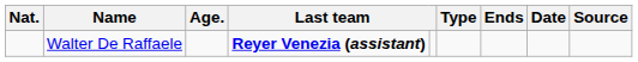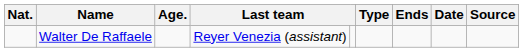Walter De Raffaele | column 4: bold -> normal
